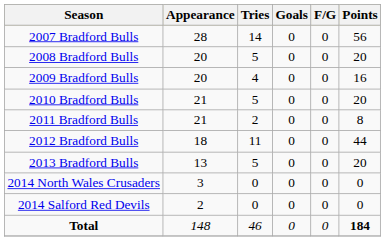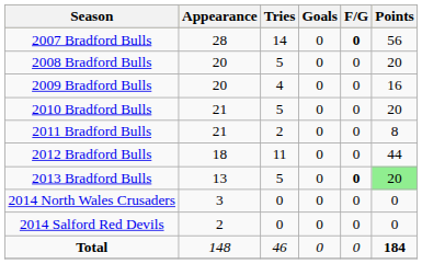2007 Bradford Bulls | F/G: normal -> bold
2013 Bradford Bulls | F/G: normal -> bold
2013 Bradford Bulls | Points: no background -> lightgreen background
